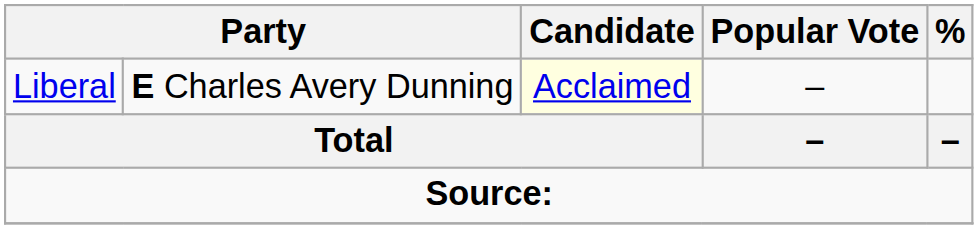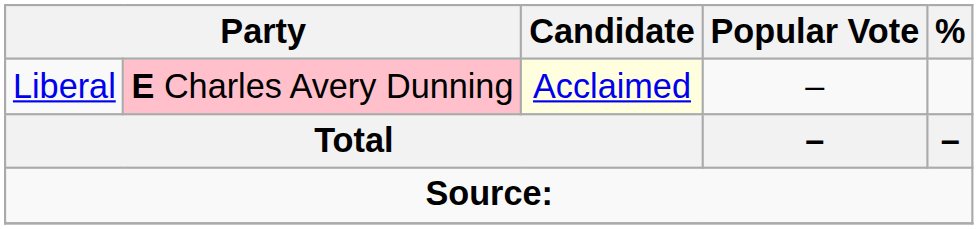Liberal | column 2: no background -> pink background
